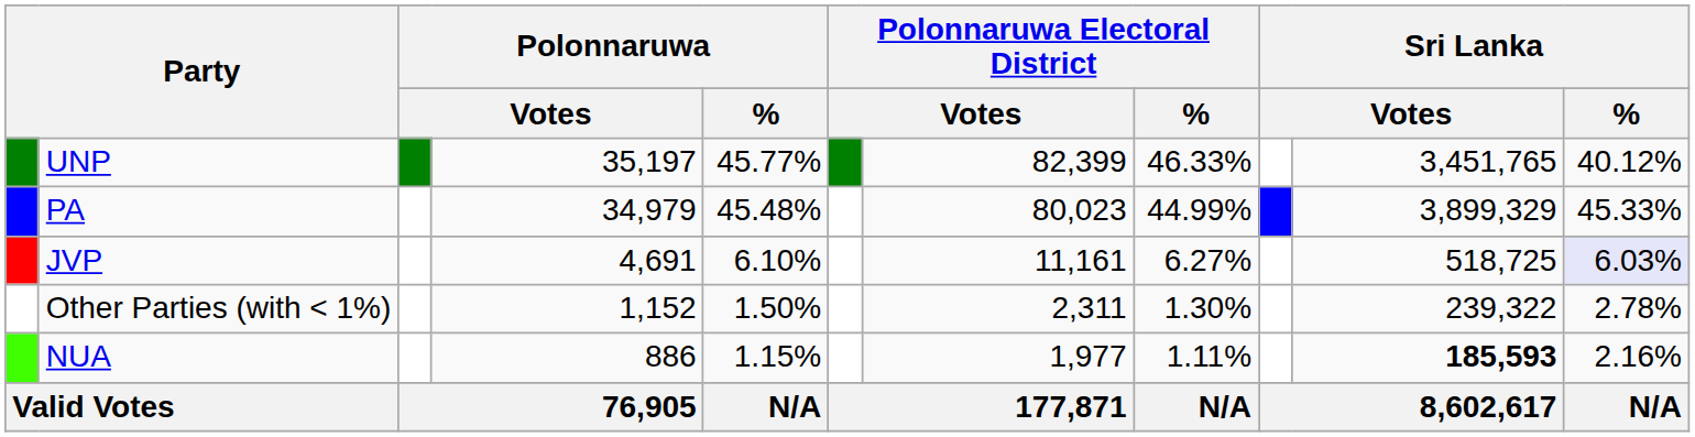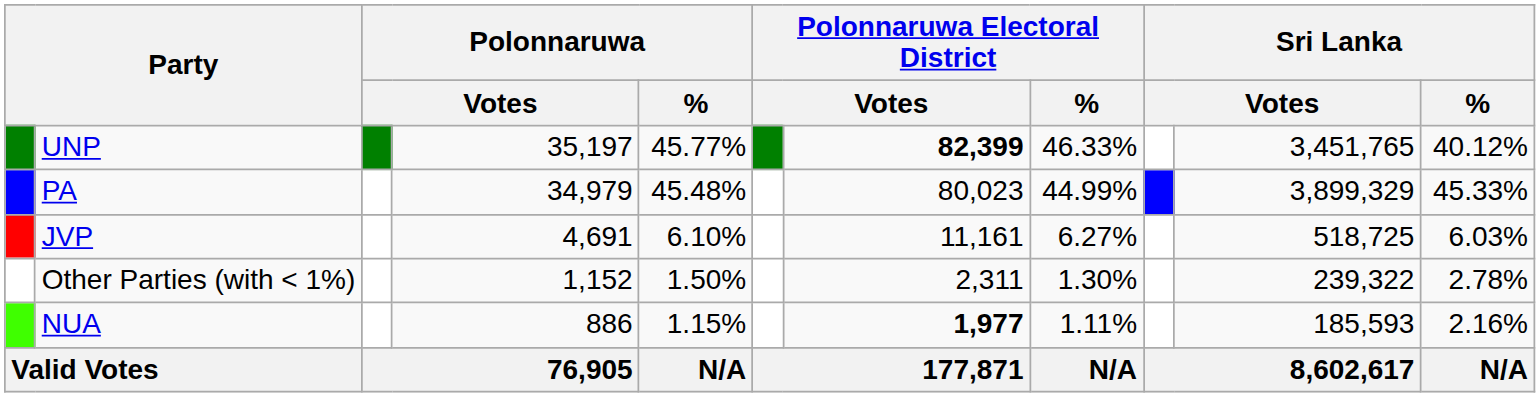UNP | column 7: normal -> bold
JVP | Sri Lanka / %: lavender background -> no background
NUA | column 7: normal -> bold
NUA | column 10: bold -> normal
